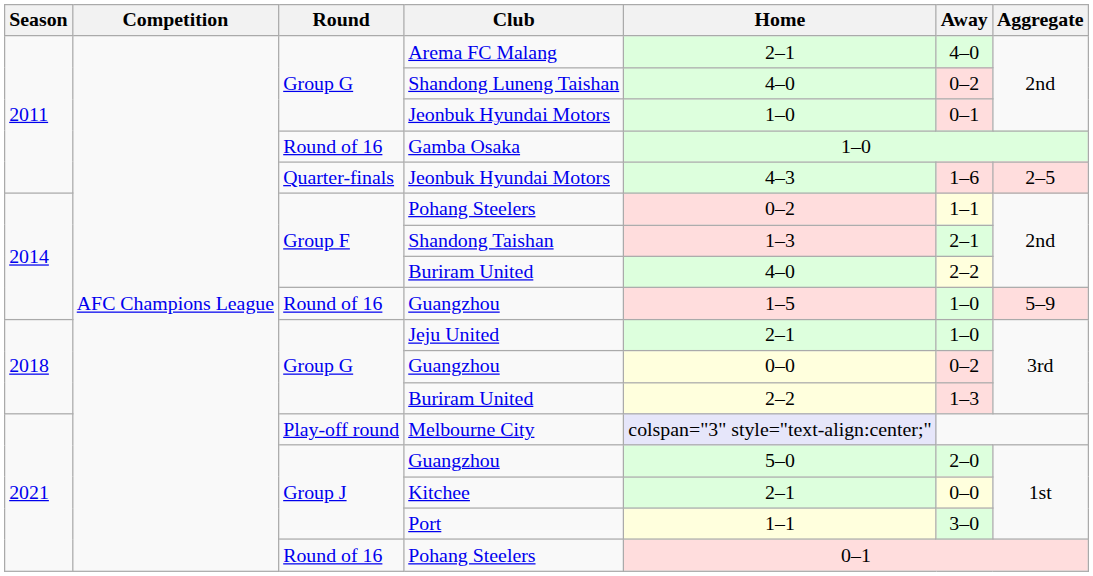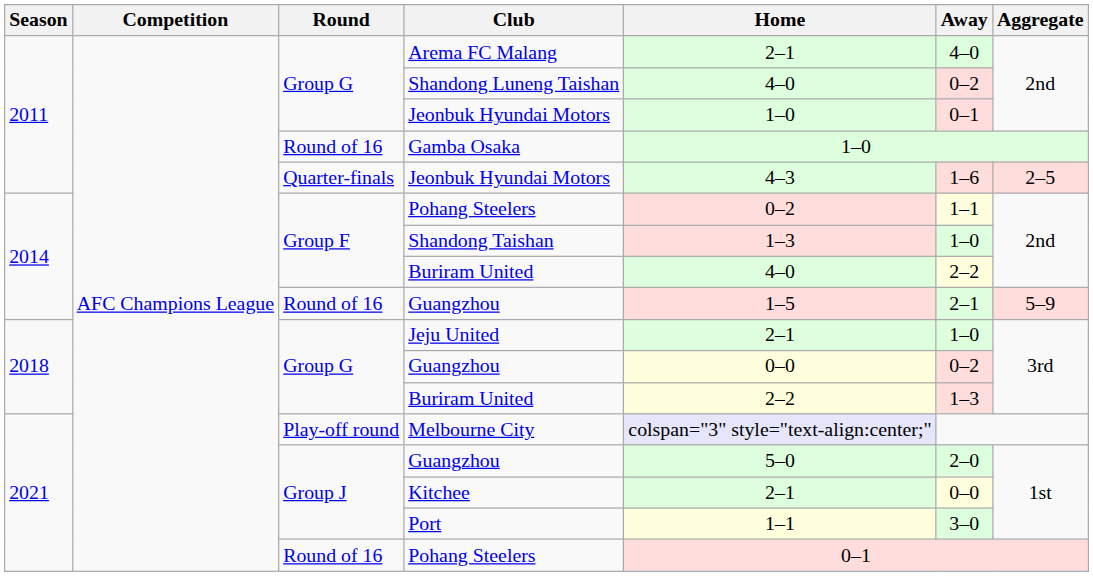Shandong Taishan | Away: 2–1 -> 1–0
Round of 16 / Guangzhou | Away: 1–0 -> 2–1
